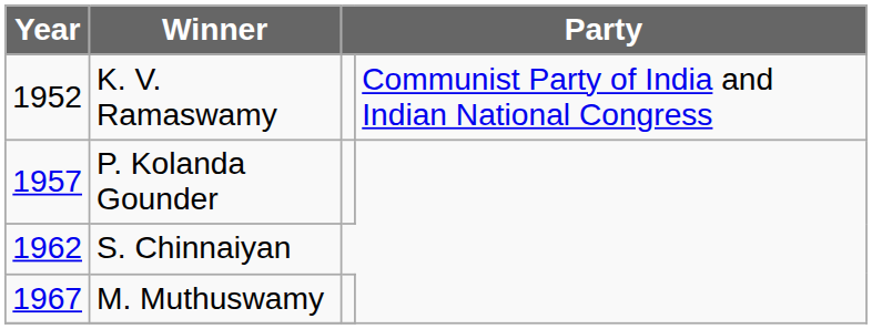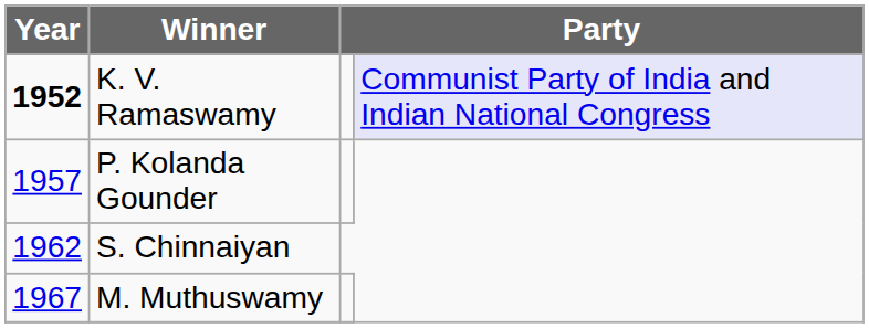K. V. Ramaswamy | Year: normal -> bold
K. V. Ramaswamy | column 4: no background -> lavender background
